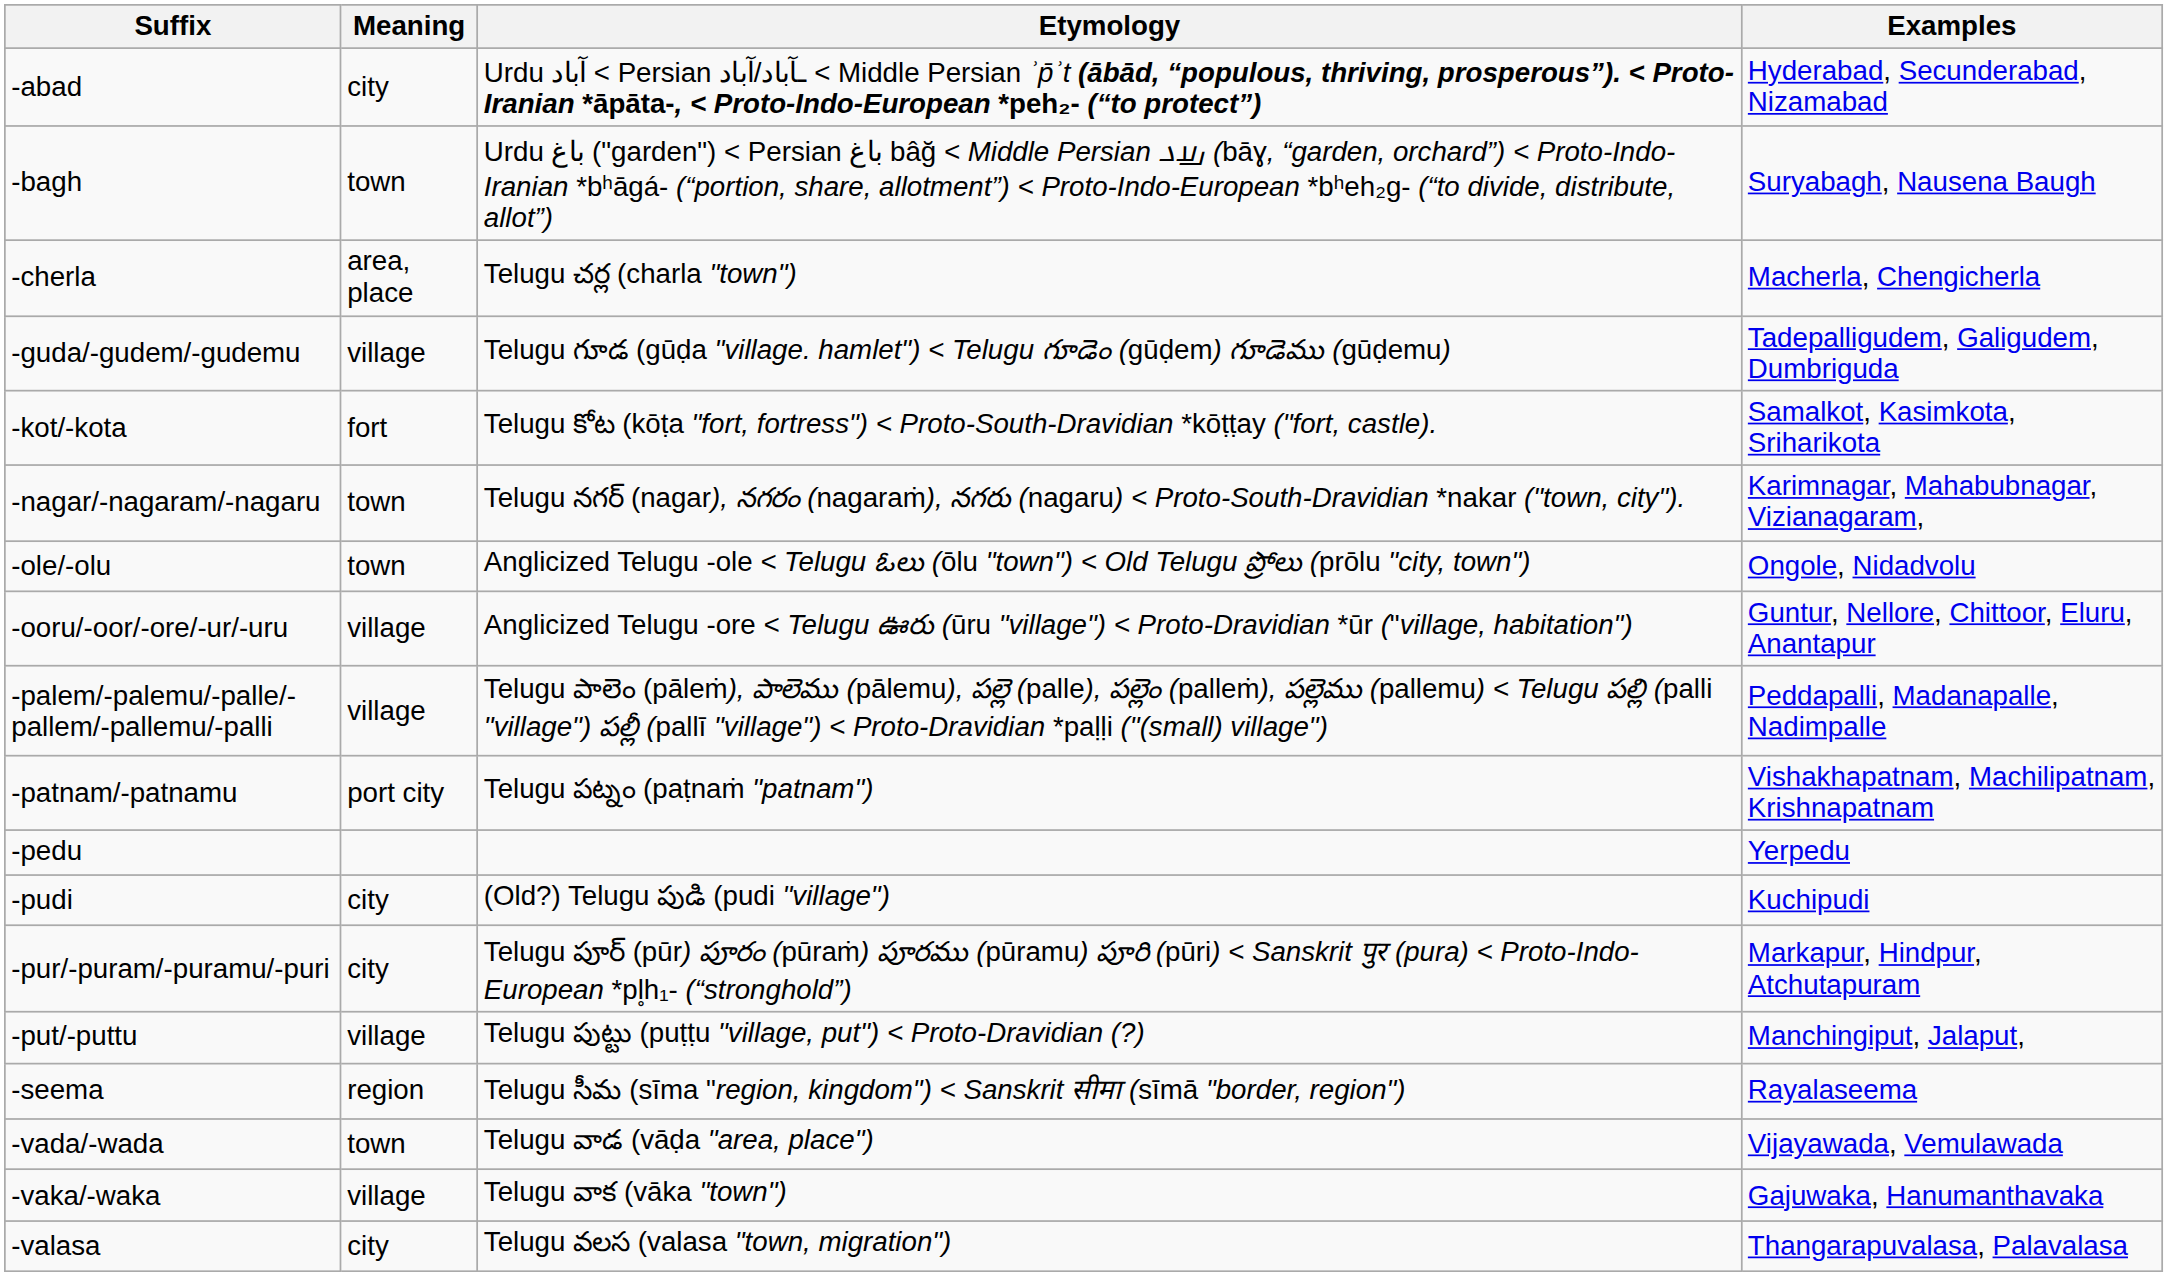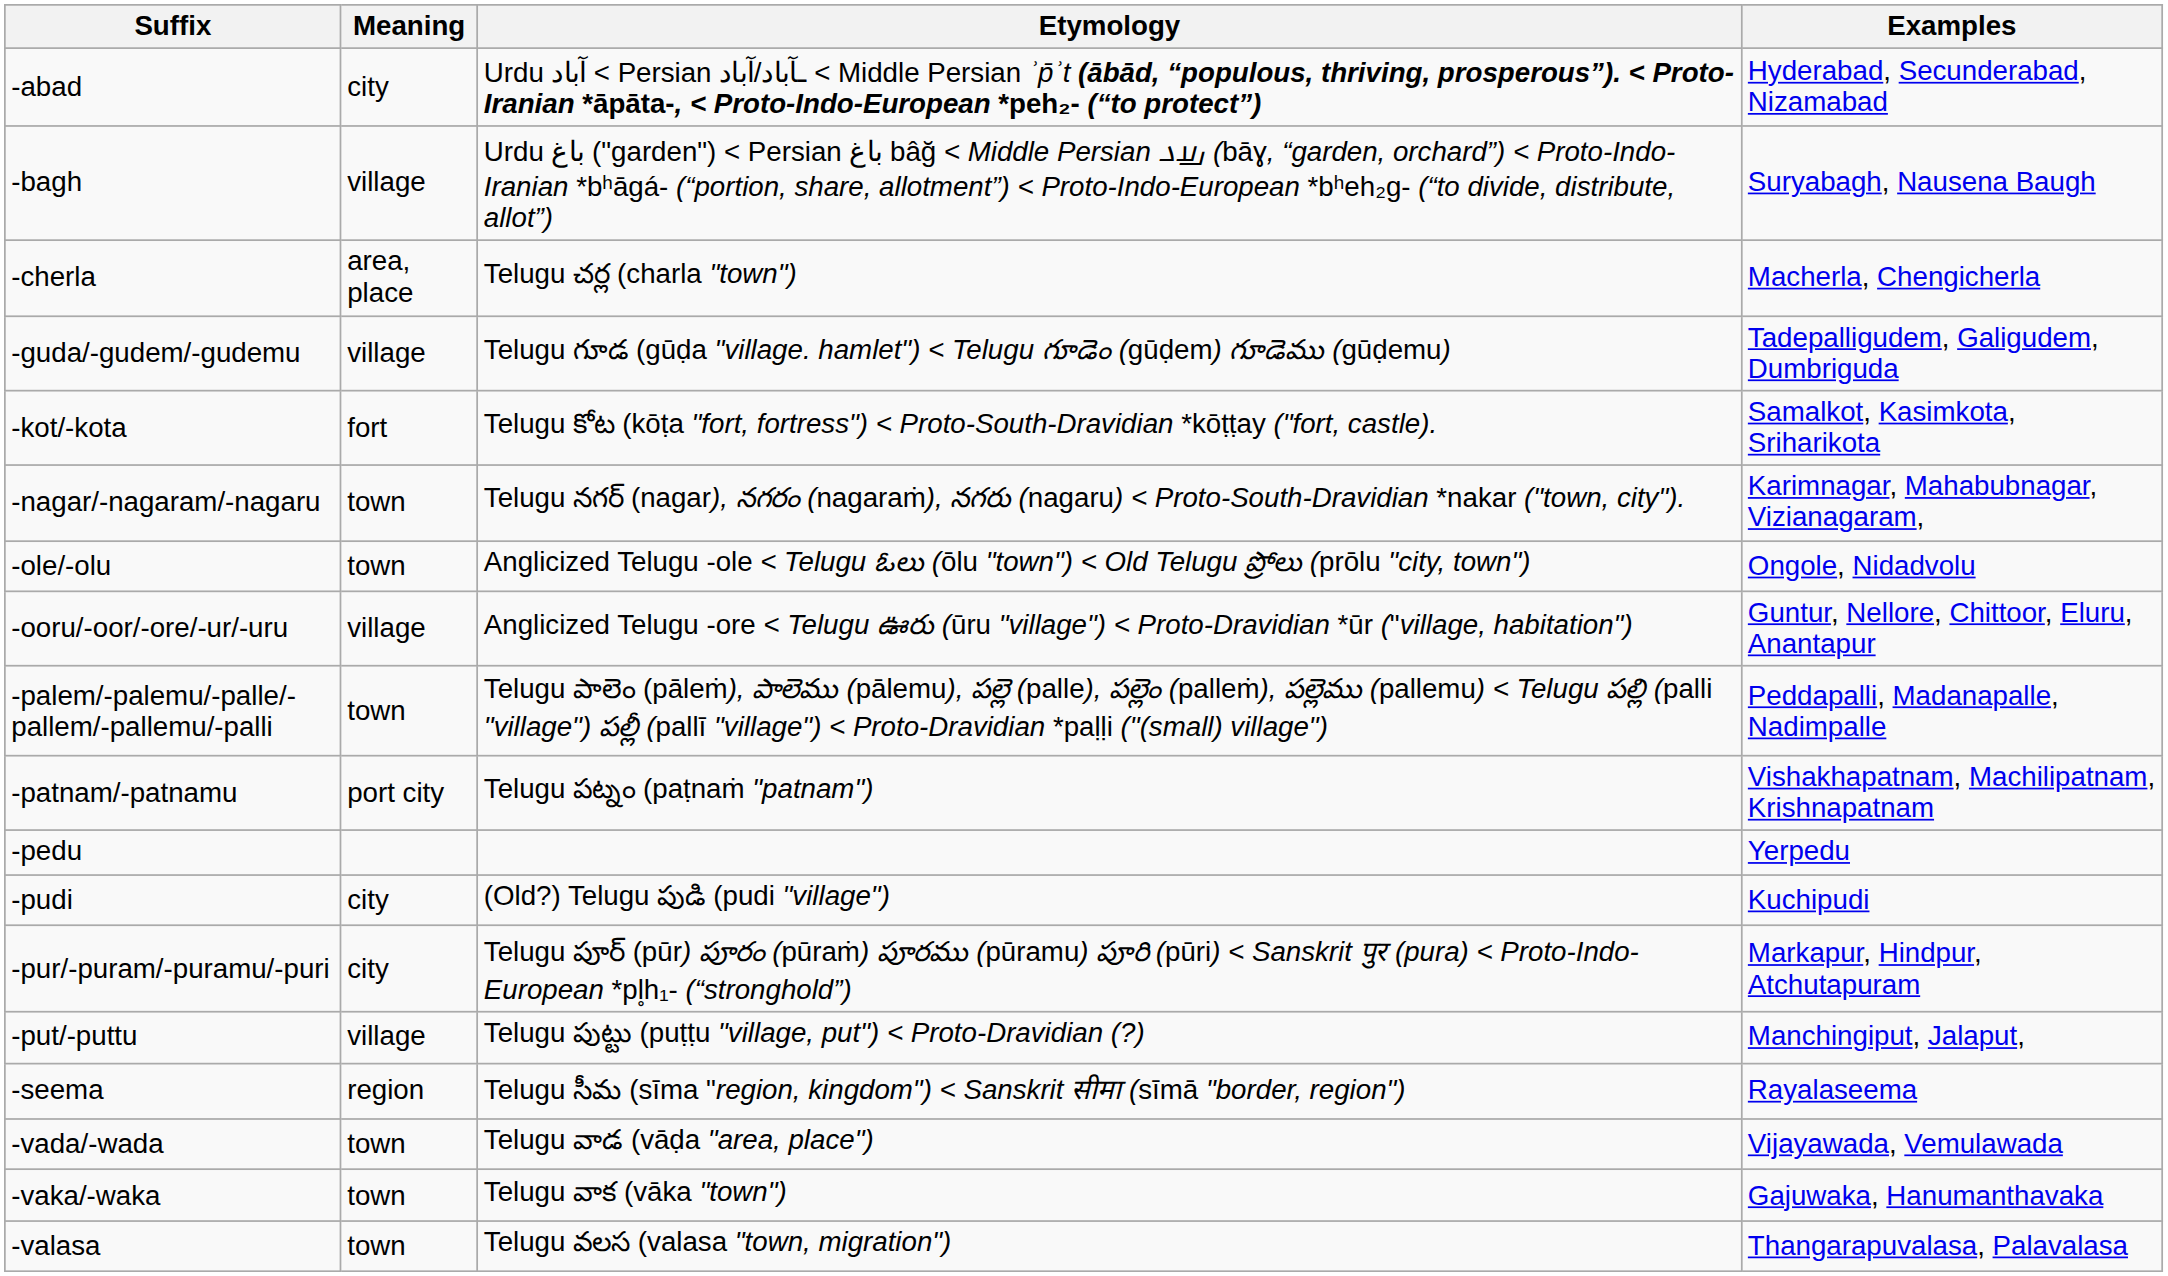-bagh | Meaning: town -> village
-palem/-palemu/-palle/-pallem/-pallemu/-palli | Meaning: village -> town
-vaka/-waka | Meaning: village -> town
-valasa | Meaning: city -> town
